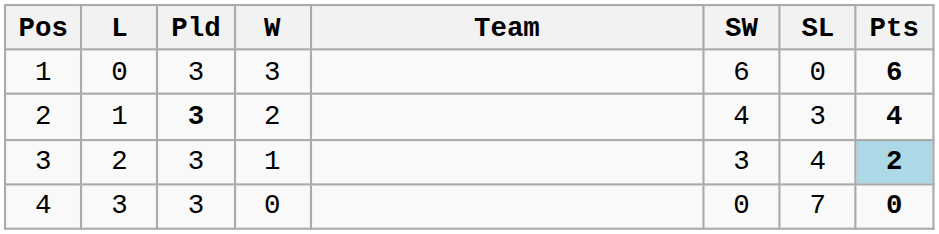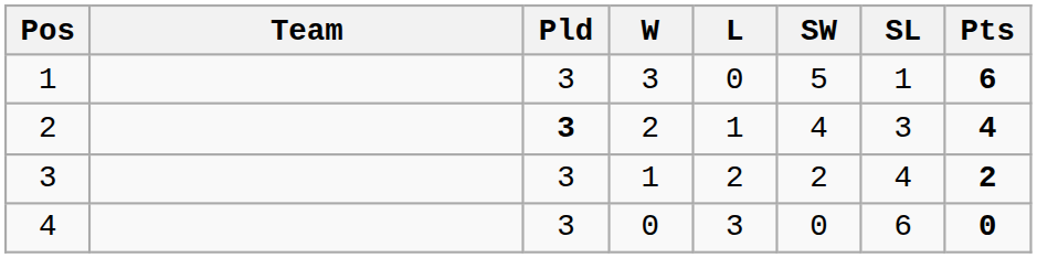columns swapped: Team <-> L
row 2 | SW: 6 -> 5
row 2 | SL: 0 -> 1
row 4 | SW: 3 -> 2
row 4 | Pts: lightblue background -> no background
row 5 | SL: 7 -> 6
